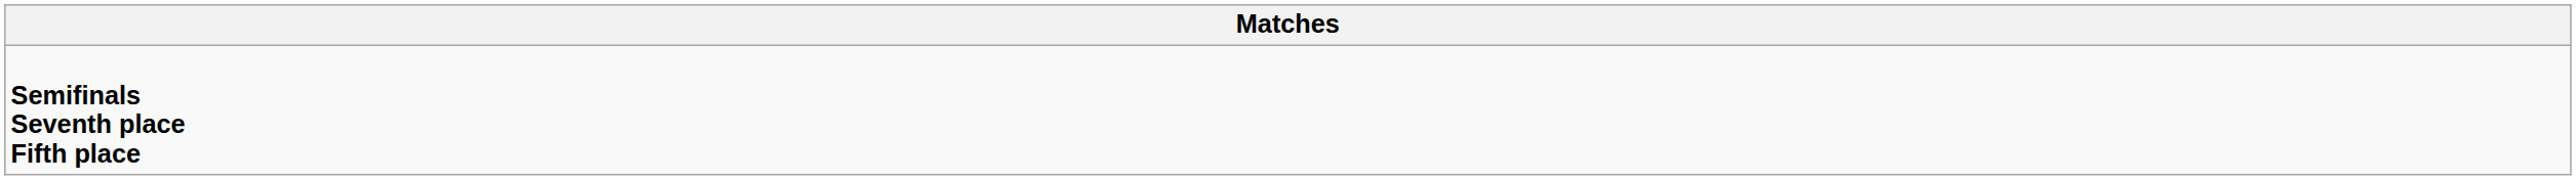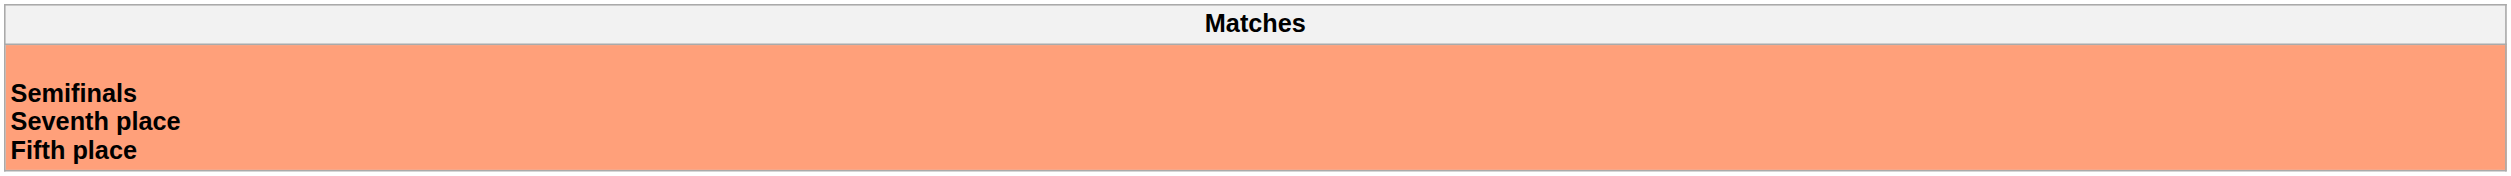row 2 | column 1: no background -> lightsalmon background
